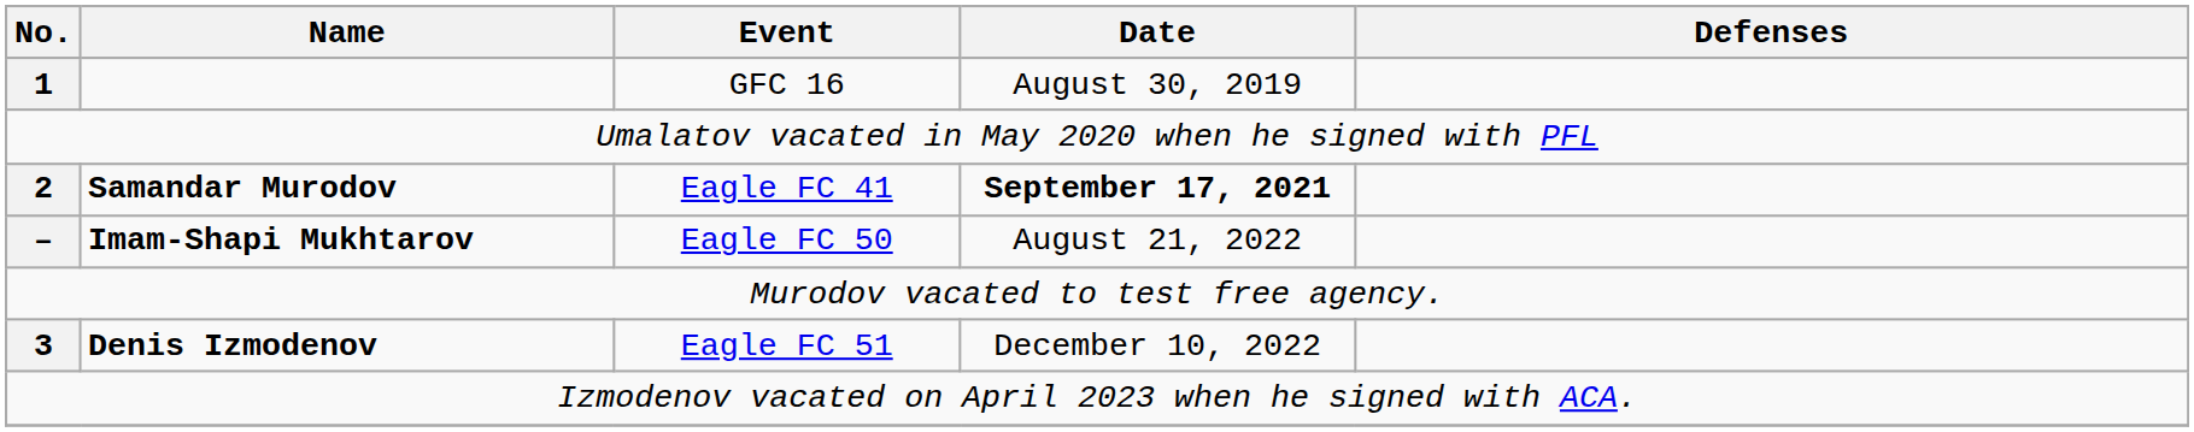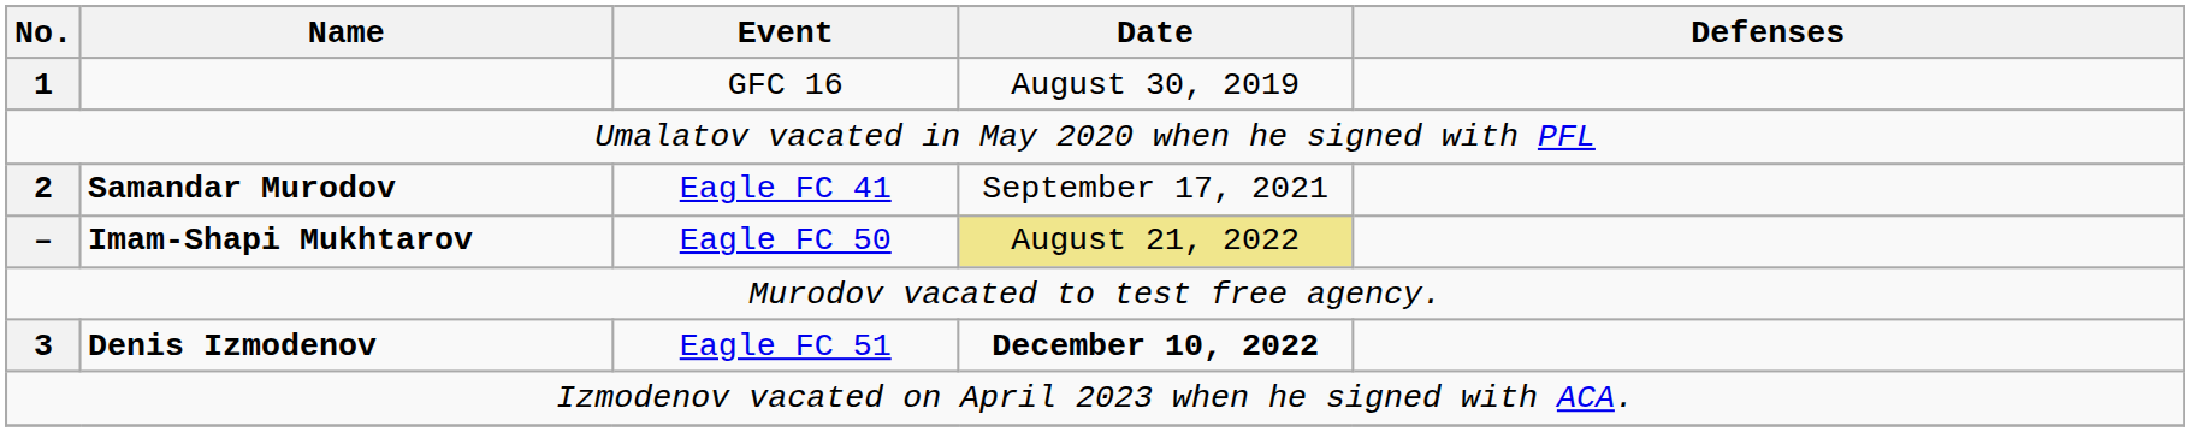Samandar Murodov | Date: bold -> normal
Imam-Shapi Mukhtarov | Date: no background -> khaki background
Denis Izmodenov | Date: normal -> bold
